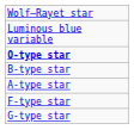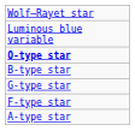row 5 | column 1: A-type star -> G-type star
row 7 | column 1: G-type star -> A-type star
